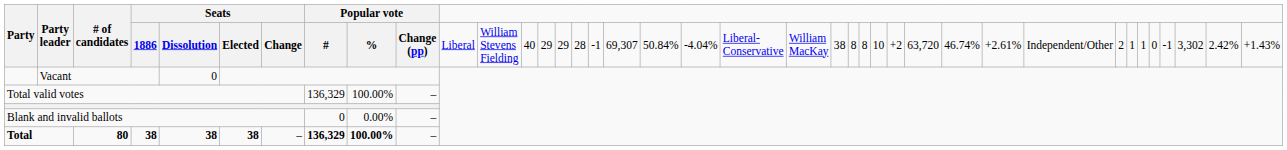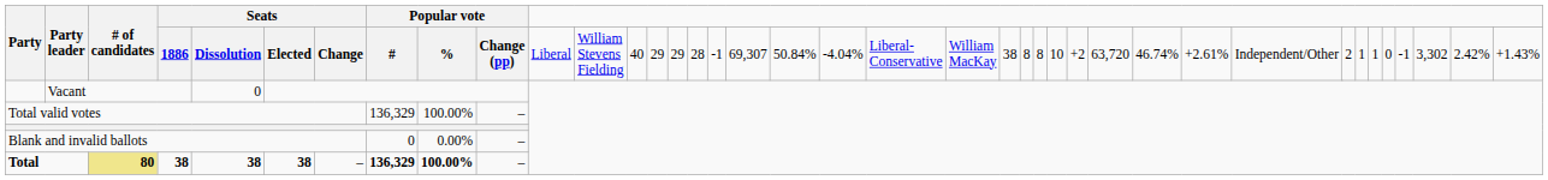Total | # of candidates: no background -> khaki background
